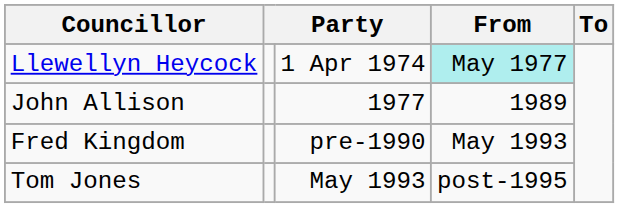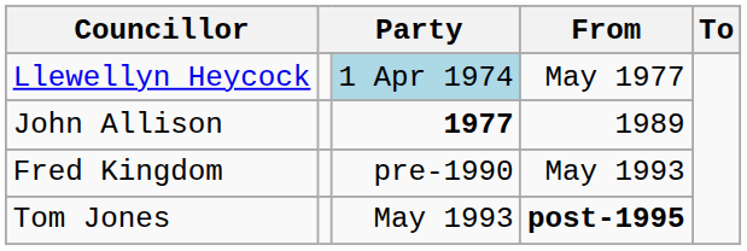Llewellyn Heycock | column 3: no background -> lightblue background
Llewellyn Heycock | From: paleturquoise background -> no background
John Allison | column 3: normal -> bold
Tom Jones | From: normal -> bold
